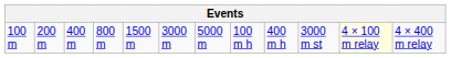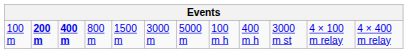100 m | column 2: normal -> bold
100 m | column 3: normal -> bold
100 m | column 11: lightyellow background -> no background
